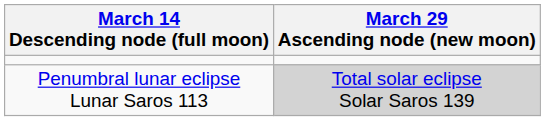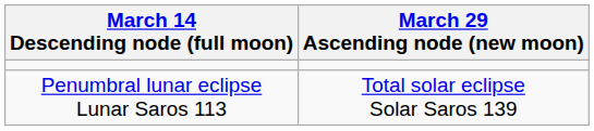row 3 | March 29 Ascending node (new moon): lightgrey background -> no background
